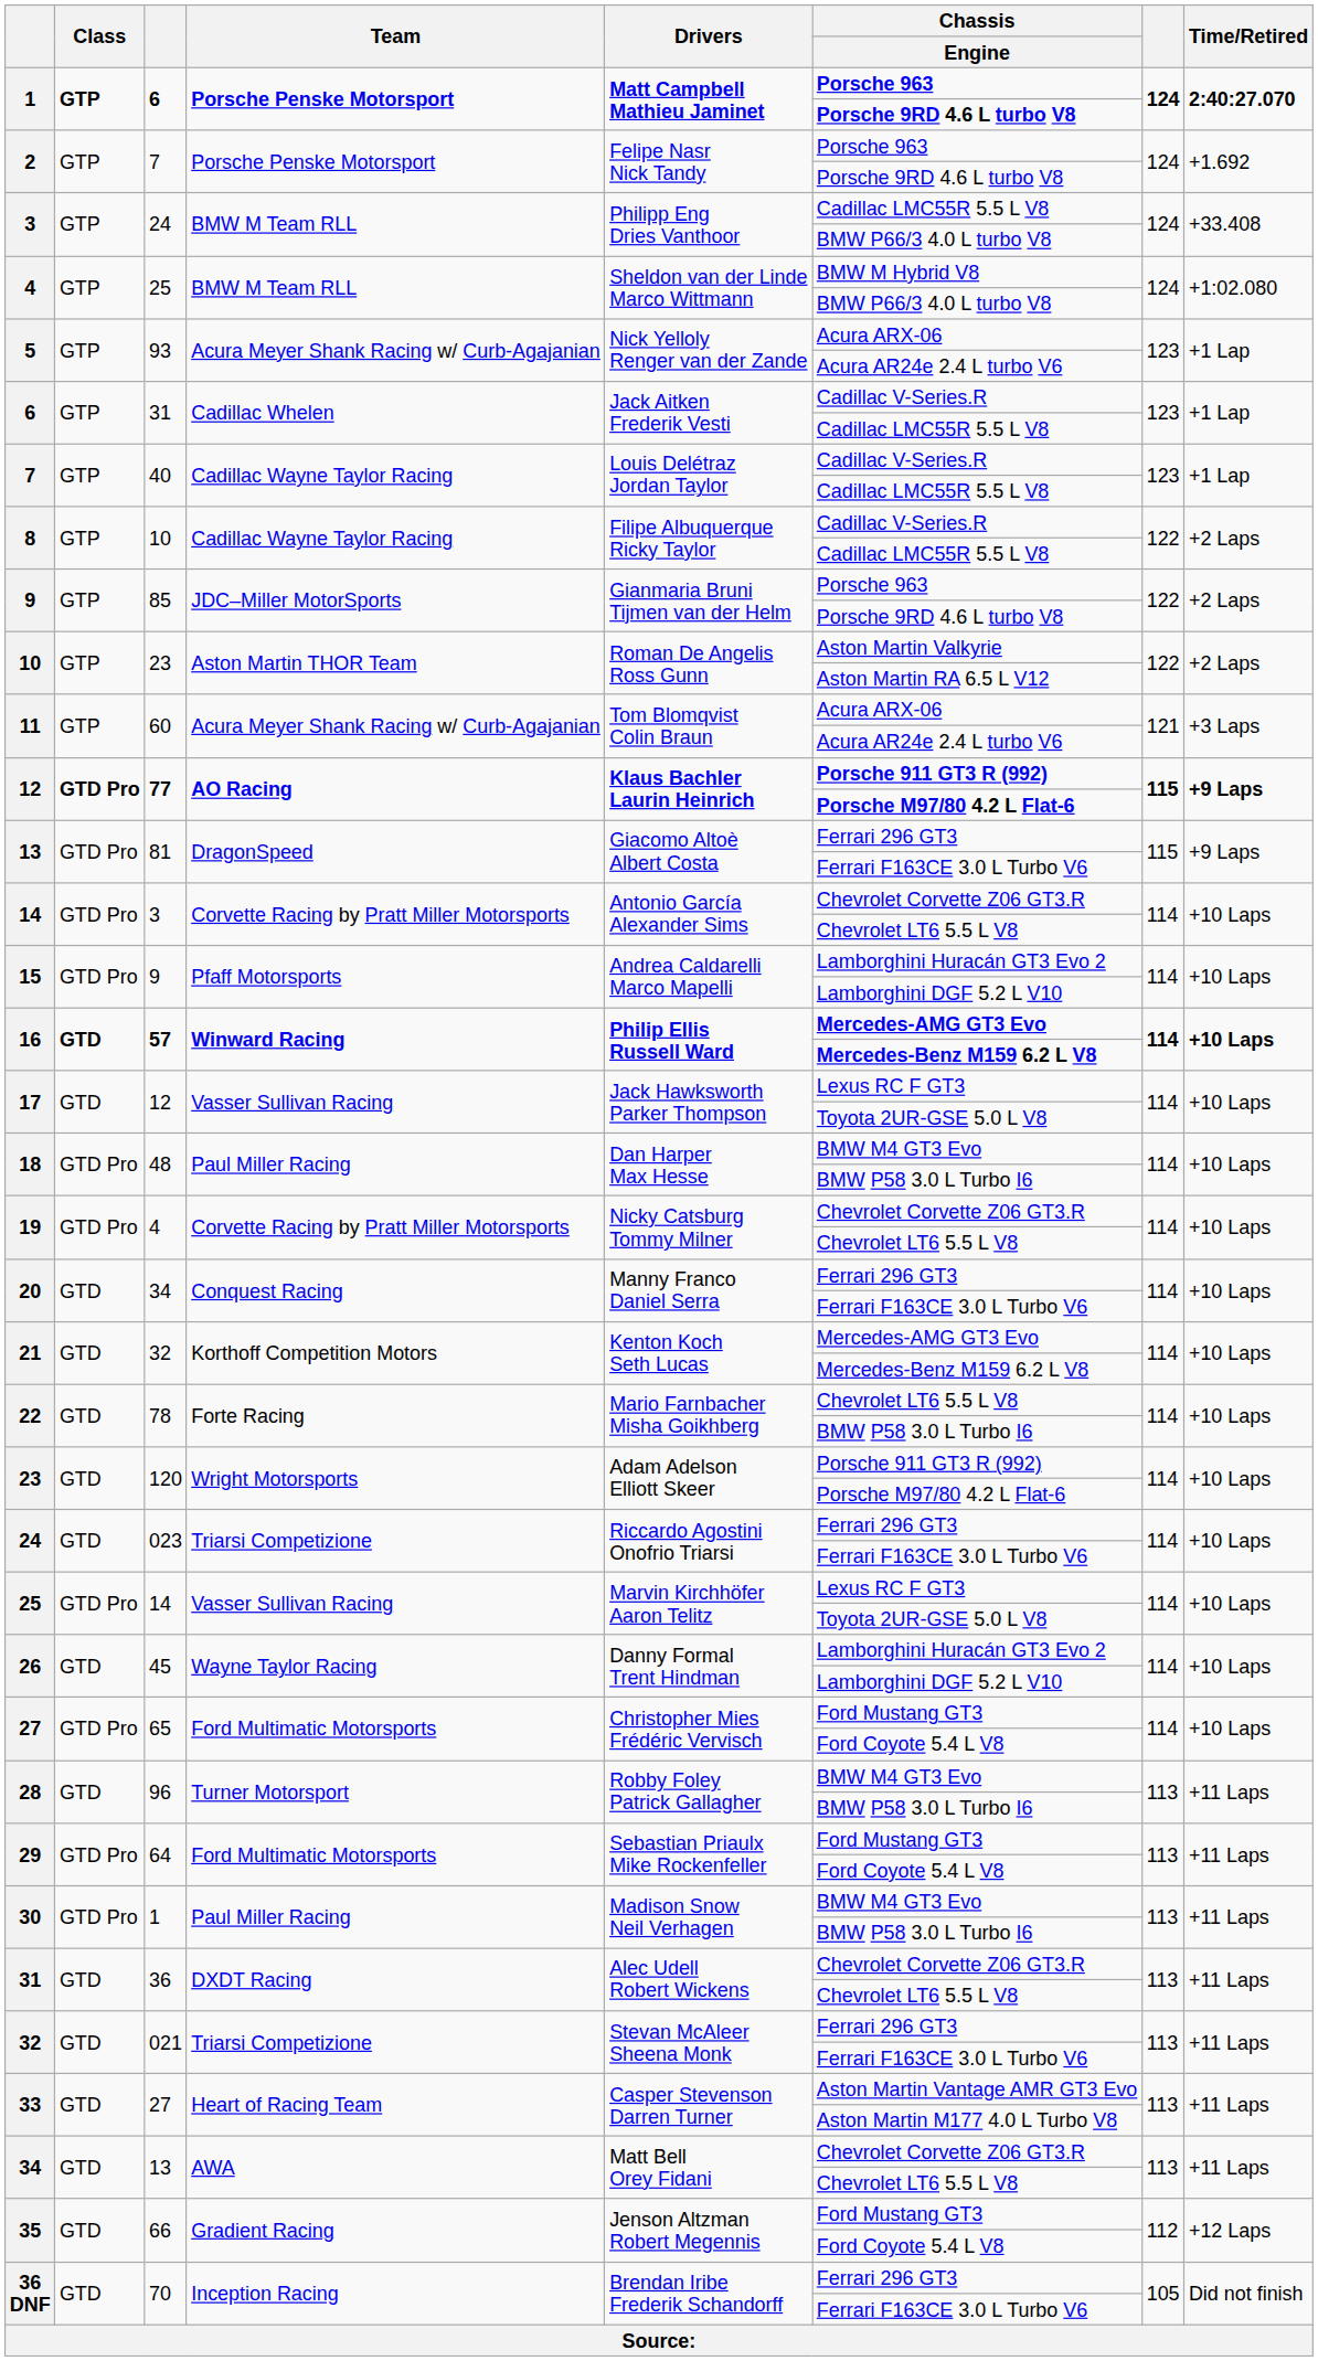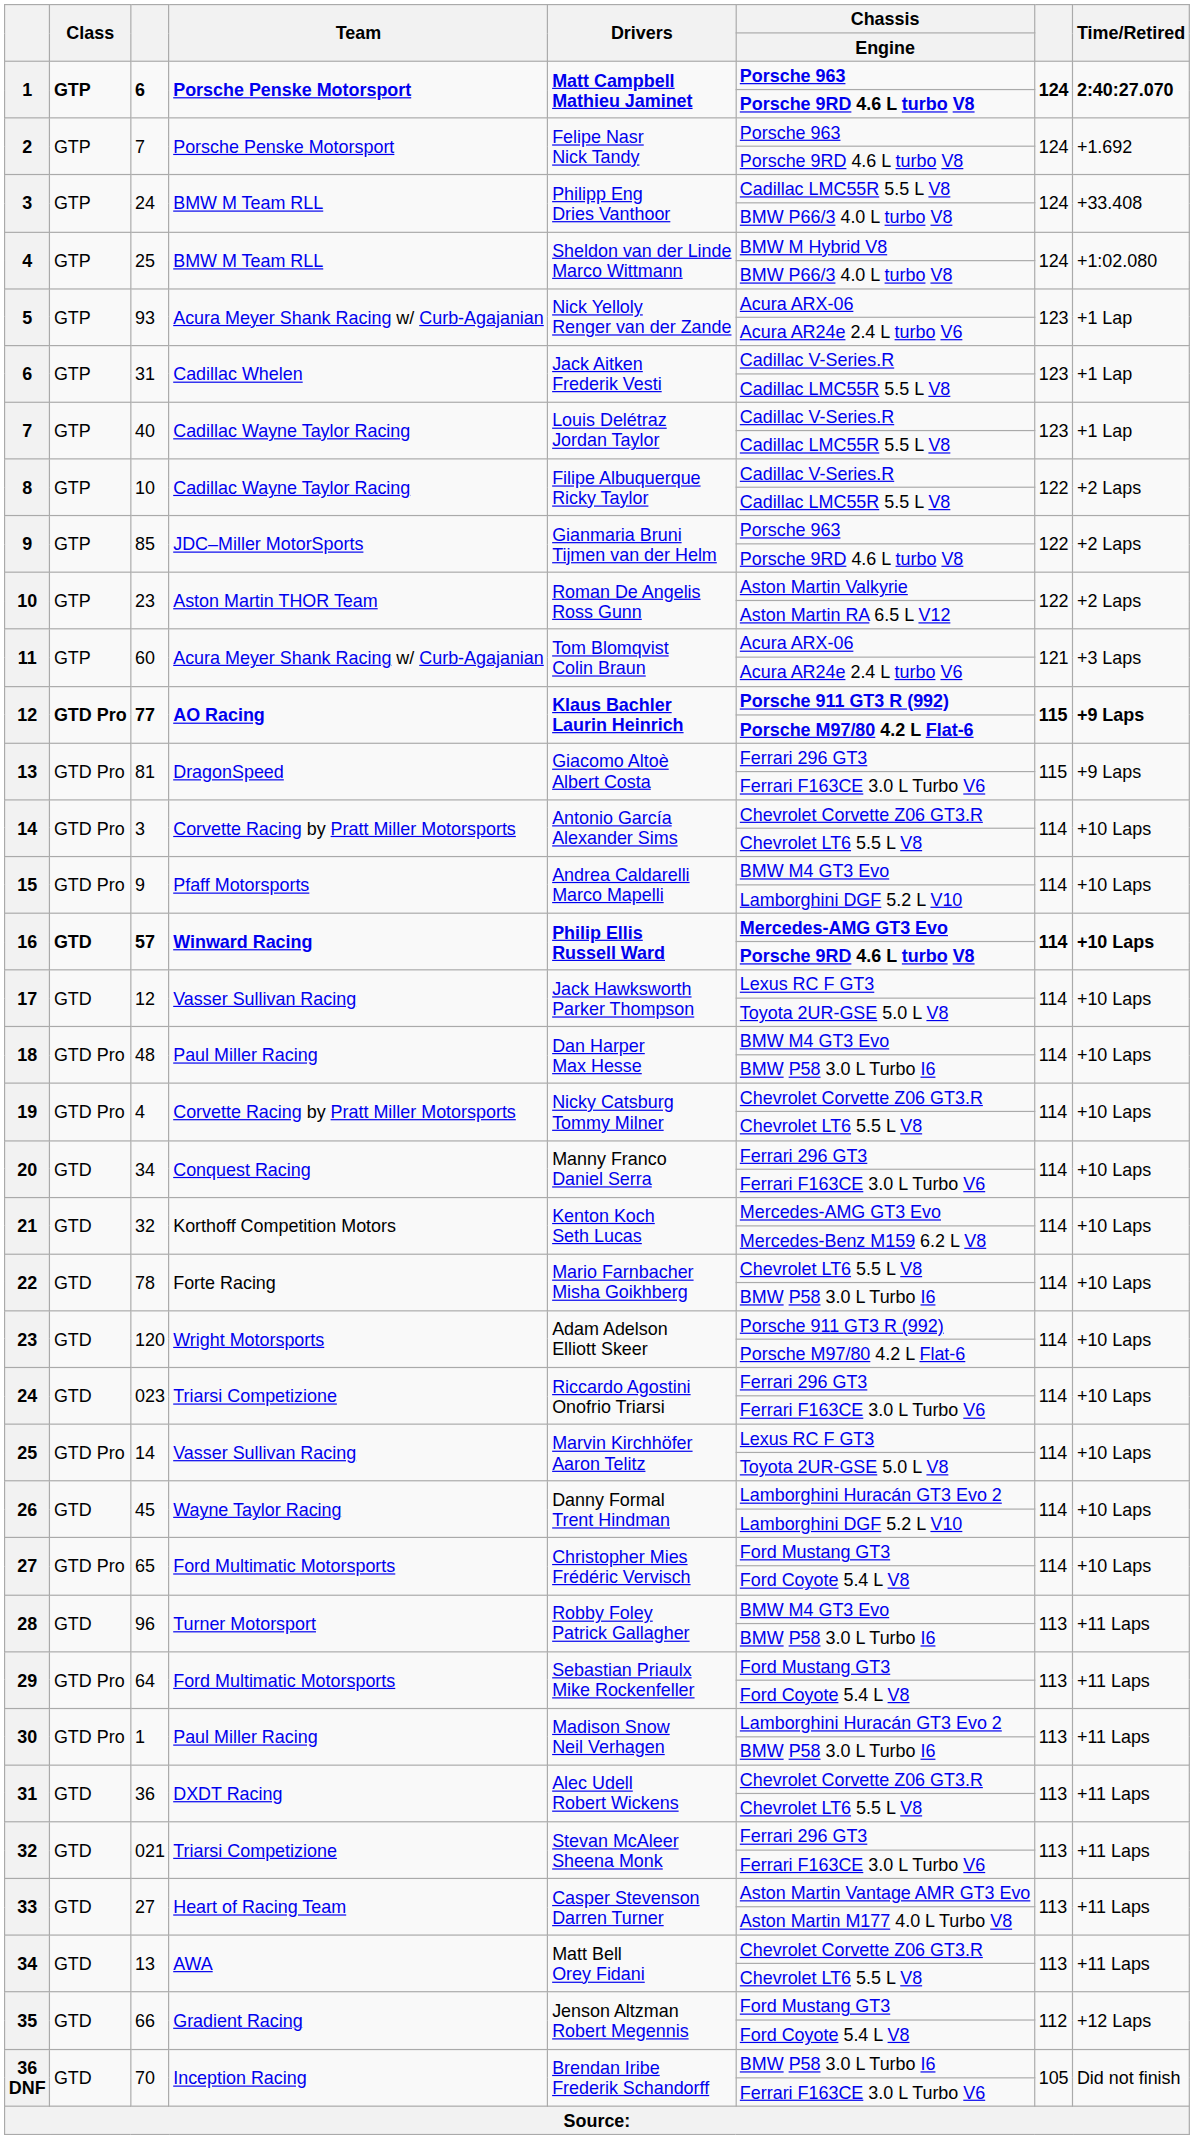row 31 | Chassis / Engine: Lamborghini Huracán GT3 Evo 2 -> BMW M4 GT3 Evo
row 34 | Chassis / Engine: Mercedes-Benz M159 6.2 L V8 -> Porsche 9RD 4.6 L turbo V8
row 61 | Chassis / Engine: BMW M4 GT3 Evo -> Lamborghini Huracán GT3 Evo 2
row 73 | Chassis / Engine: Ferrari 296 GT3 -> BMW P58 3.0 L Turbo I6
